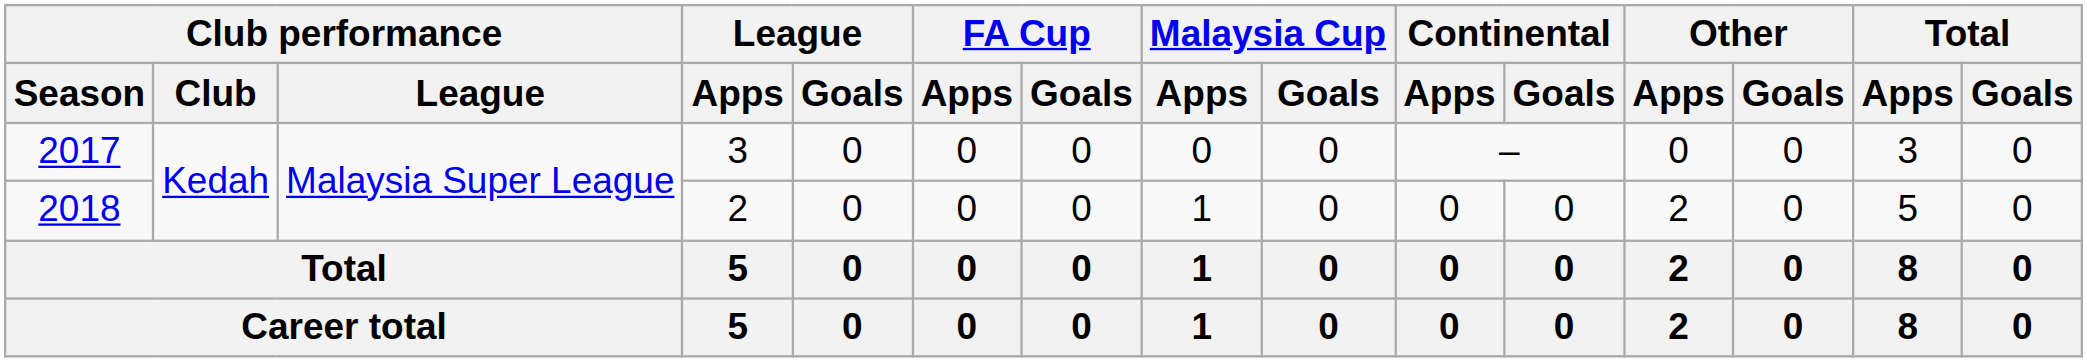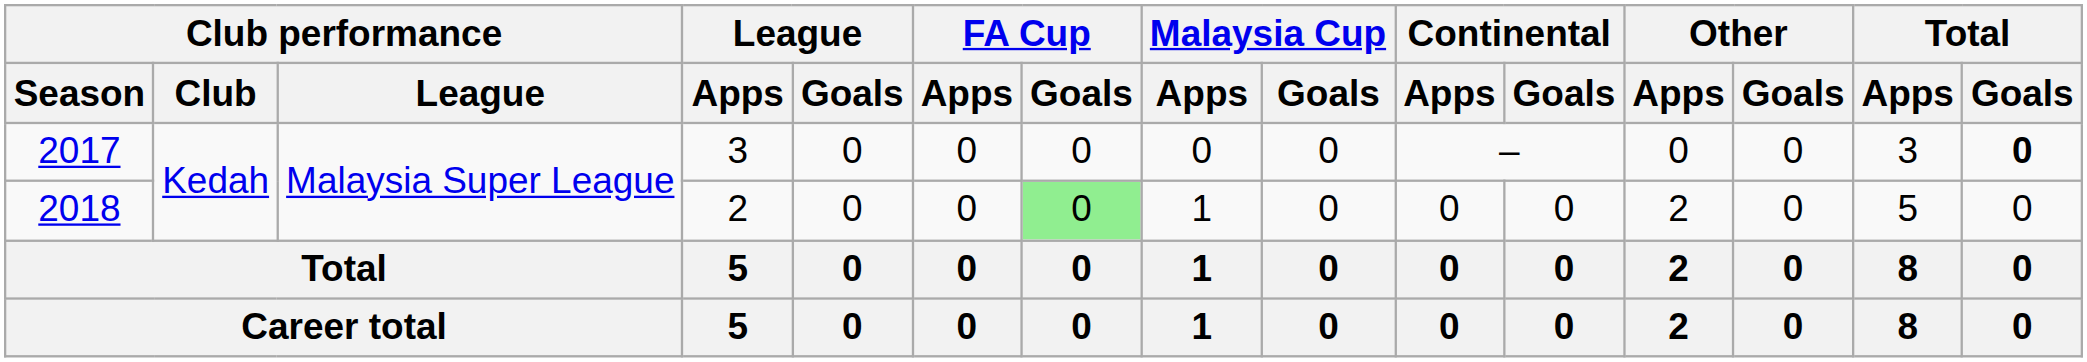2017 | Total / Goals: normal -> bold
2018 | FA Cup / Goals: no background -> lightgreen background
